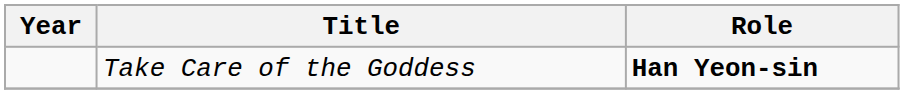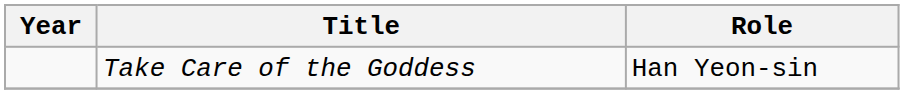Take Care of the Goddess | Role: bold -> normal
